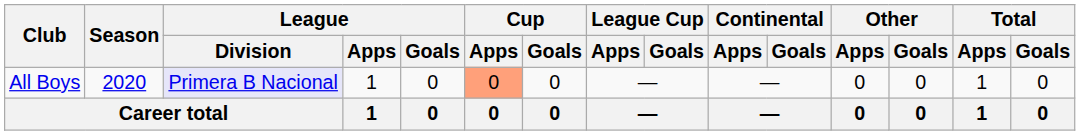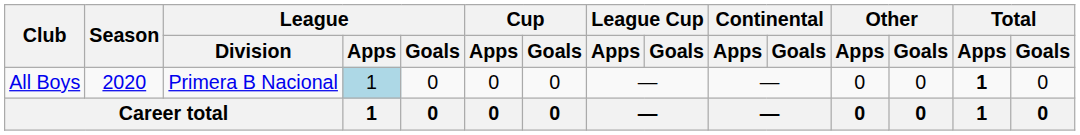row 3 | League / Division: lavender background -> no background
row 3 | League / Apps: no background -> lightblue background
row 3 | Cup / Apps: lightsalmon background -> no background
row 3 | Total / Apps: normal -> bold
